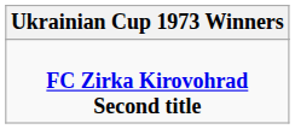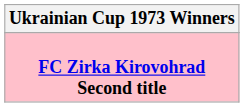row 2 | column 1: no background -> pink background
